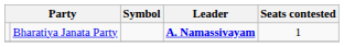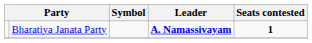Bharatiya Janata Party | Seats contested: normal -> bold
